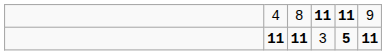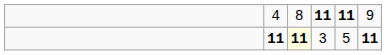row 2 | column 3: no background -> lightyellow background
row 2 | column 5: bold -> normal
